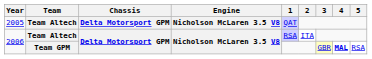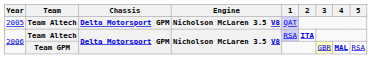2006 / Team Altech | 2: normal -> bold
